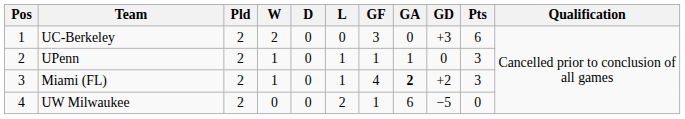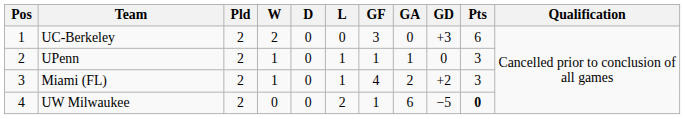Miami (FL) | GA: bold -> normal
UW Milwaukee | Pts: normal -> bold
